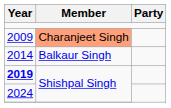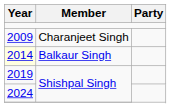2009 | Member: lightsalmon background -> no background
2014 | Year: no background -> lightyellow background
2019 | Year: bold -> normal
